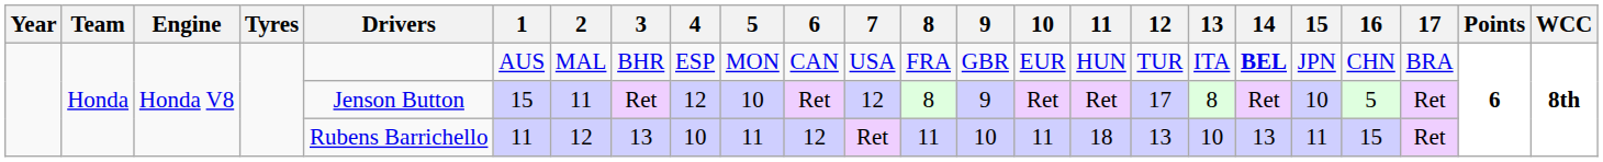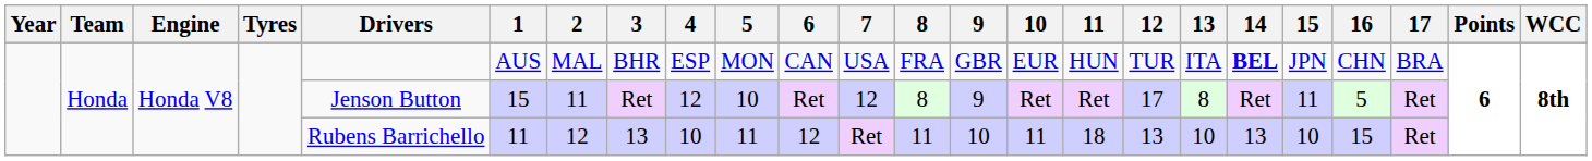row 3 | 15: 10 -> 11
row 4 | 15: 11 -> 10
